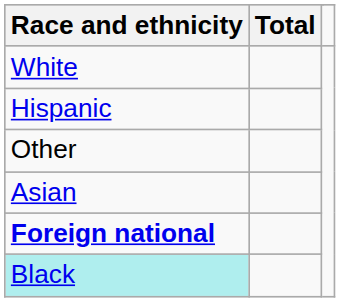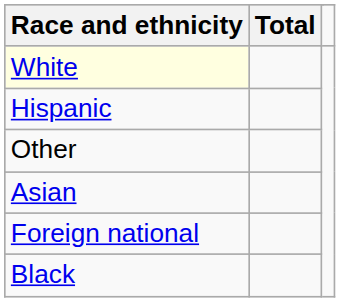White | Race and ethnicity: no background -> lightyellow background
Foreign national | Race and ethnicity: bold -> normal
Black | Race and ethnicity: paleturquoise background -> no background
